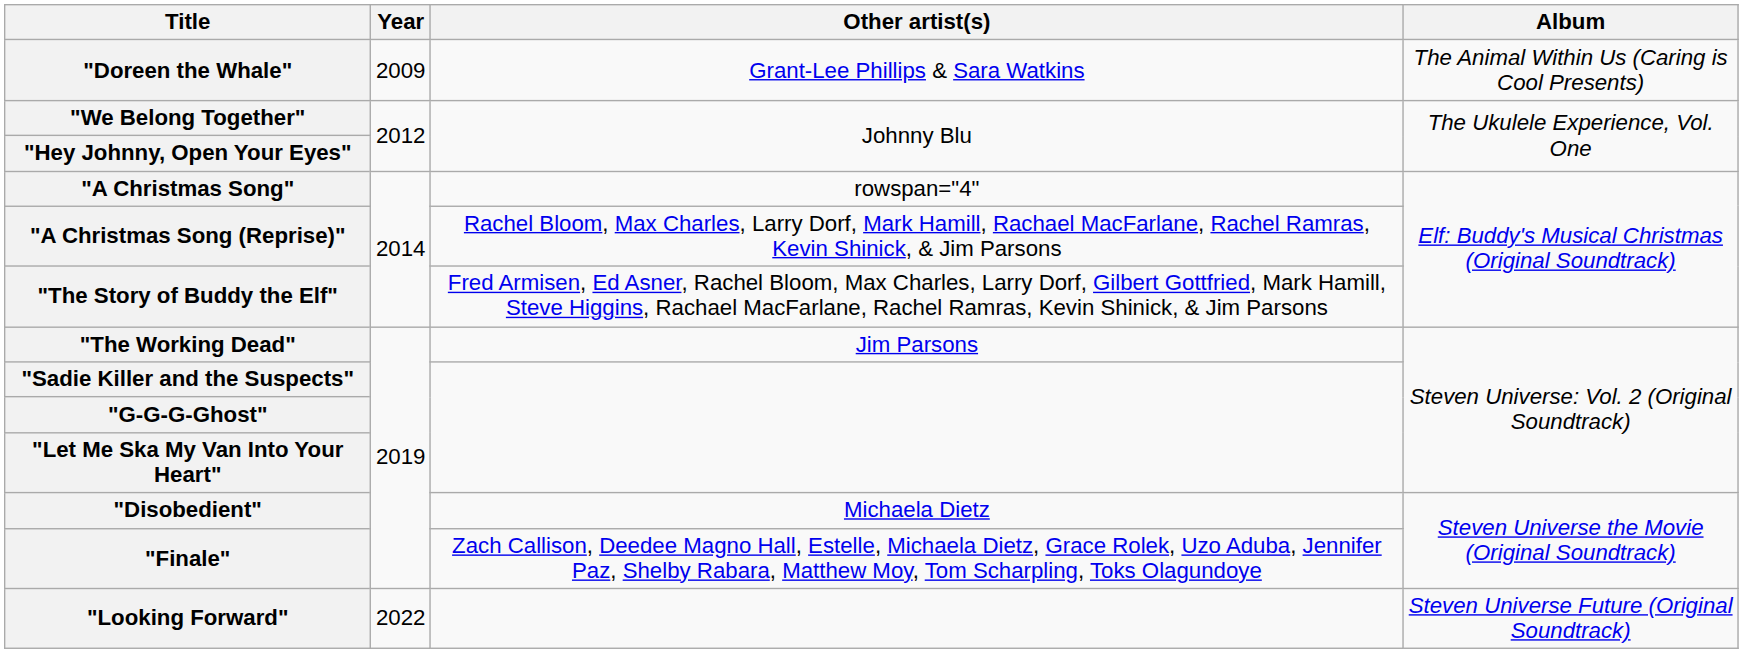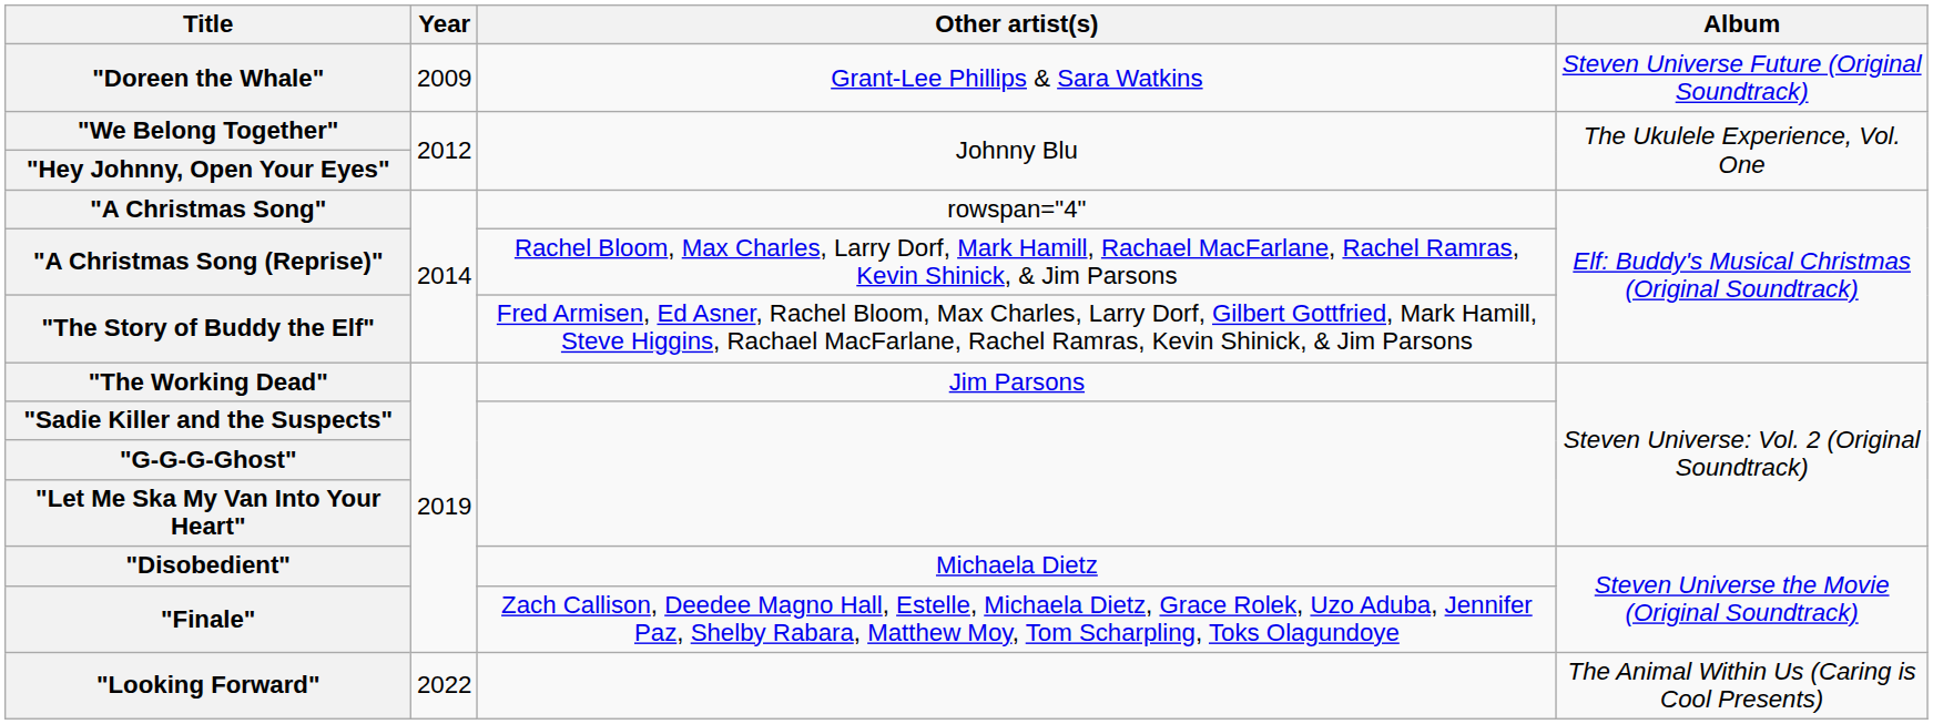"Doreen the Whale" | Album: The Animal Within Us (Caring is Cool Presents) -> Steven Universe Future (Original Soundtrack)
"Looking Forward" | Album: Steven Universe Future (Original Soundtrack) -> The Animal Within Us (Caring is Cool Presents)
